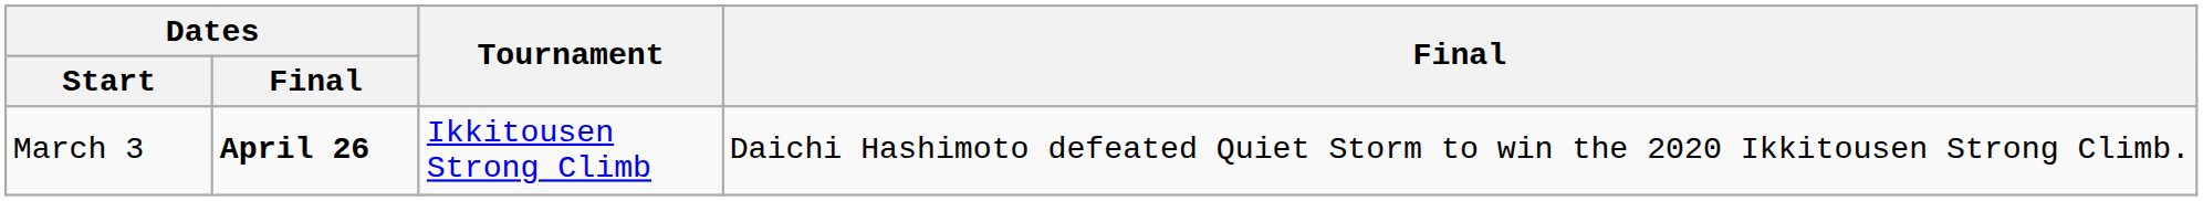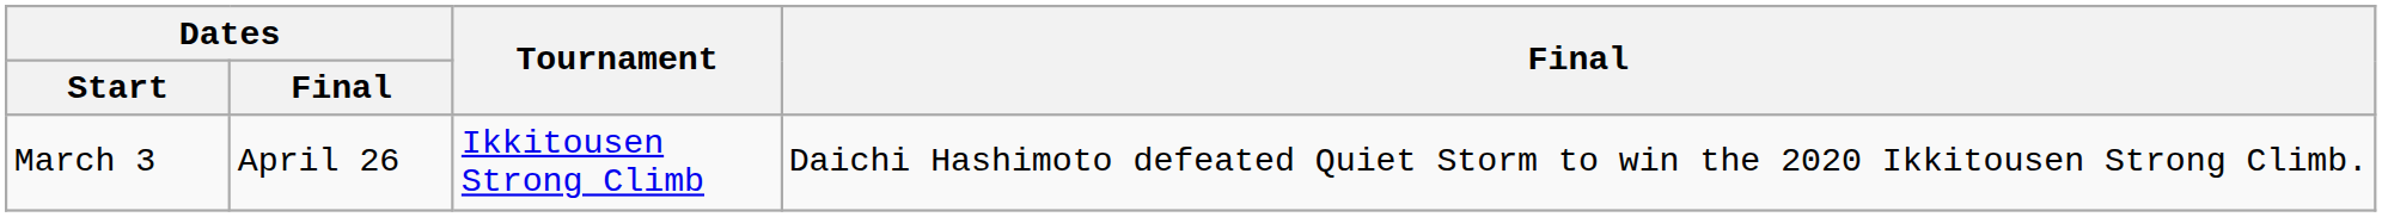March 3 | Dates / Final: bold -> normal
